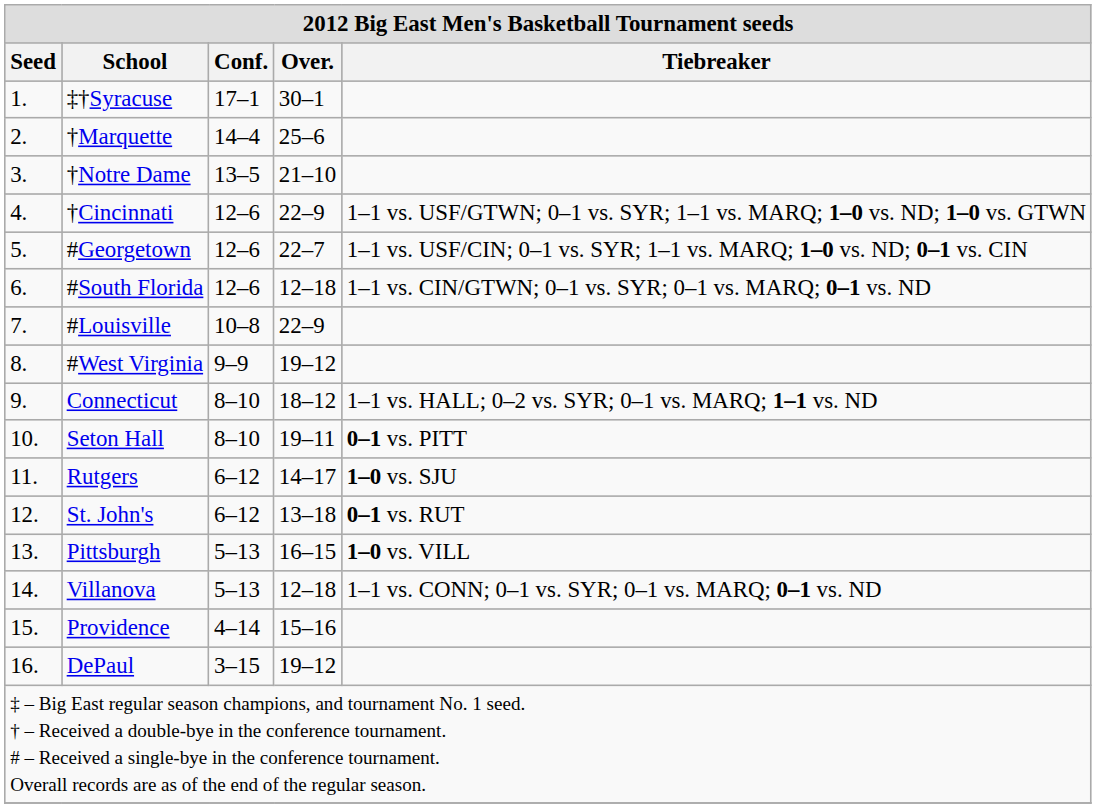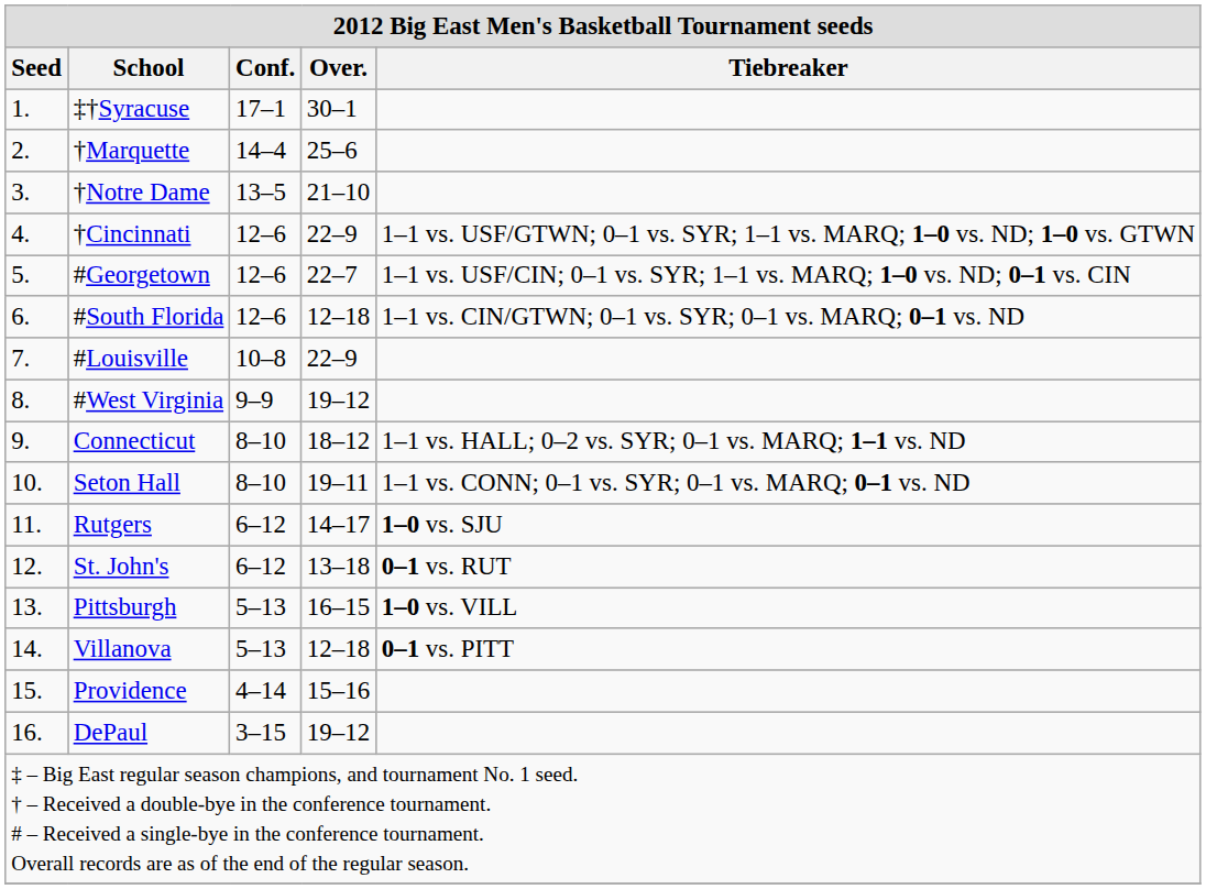Seton Hall | Tiebreaker: 0–1 vs. PITT -> 1–1 vs. CONN; 0–1 vs. SYR; 0–1 vs. MARQ; 0–1 vs. ND
Villanova | Tiebreaker: 1–1 vs. CONN; 0–1 vs. SYR; 0–1 vs. MARQ; 0–1 vs. ND -> 0–1 vs. PITT
